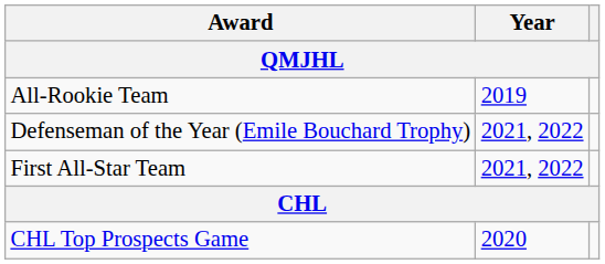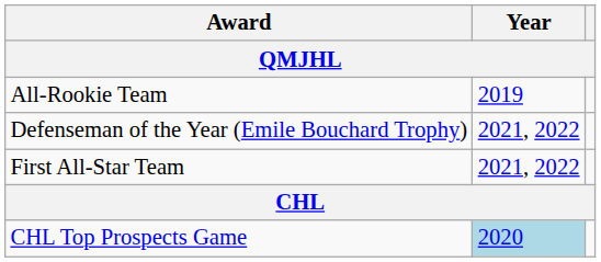CHL Top Prospects Game | Year: no background -> lightblue background
